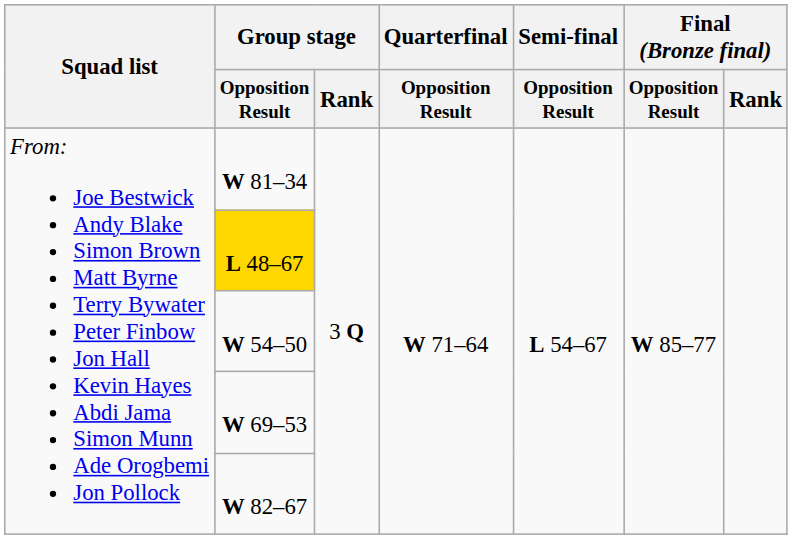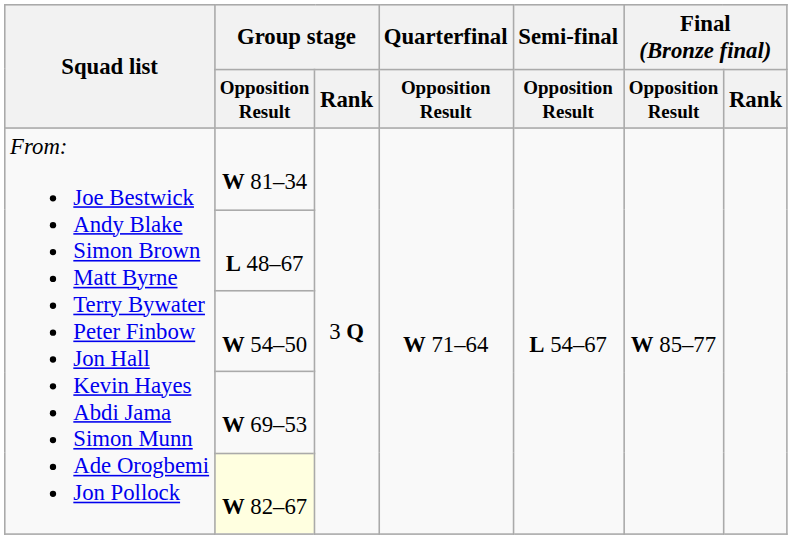L 48–67 | Group stage / Opposition Result: gold background -> no background
W 82–67 | Group stage / Opposition Result: no background -> lightyellow background
